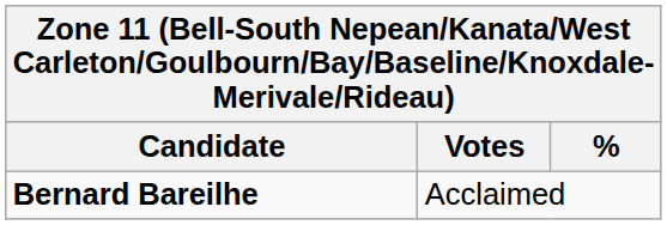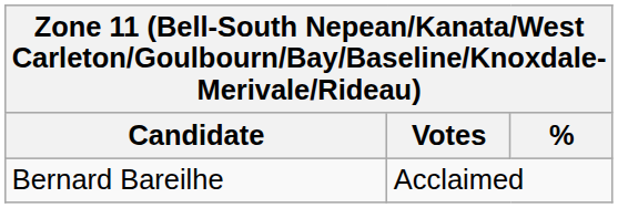Bernard Bareilhe | Candidate: bold -> normal
